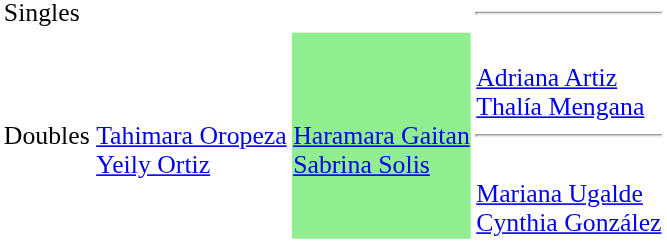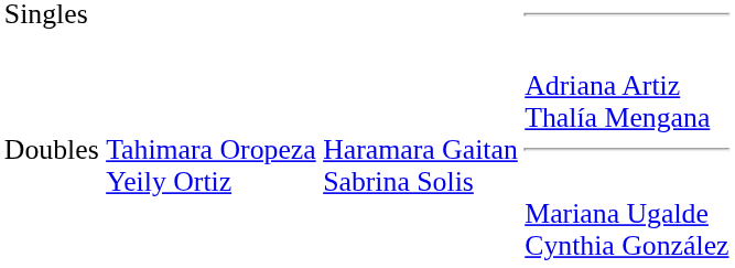Doubles | column 3: lightgreen background -> no background
